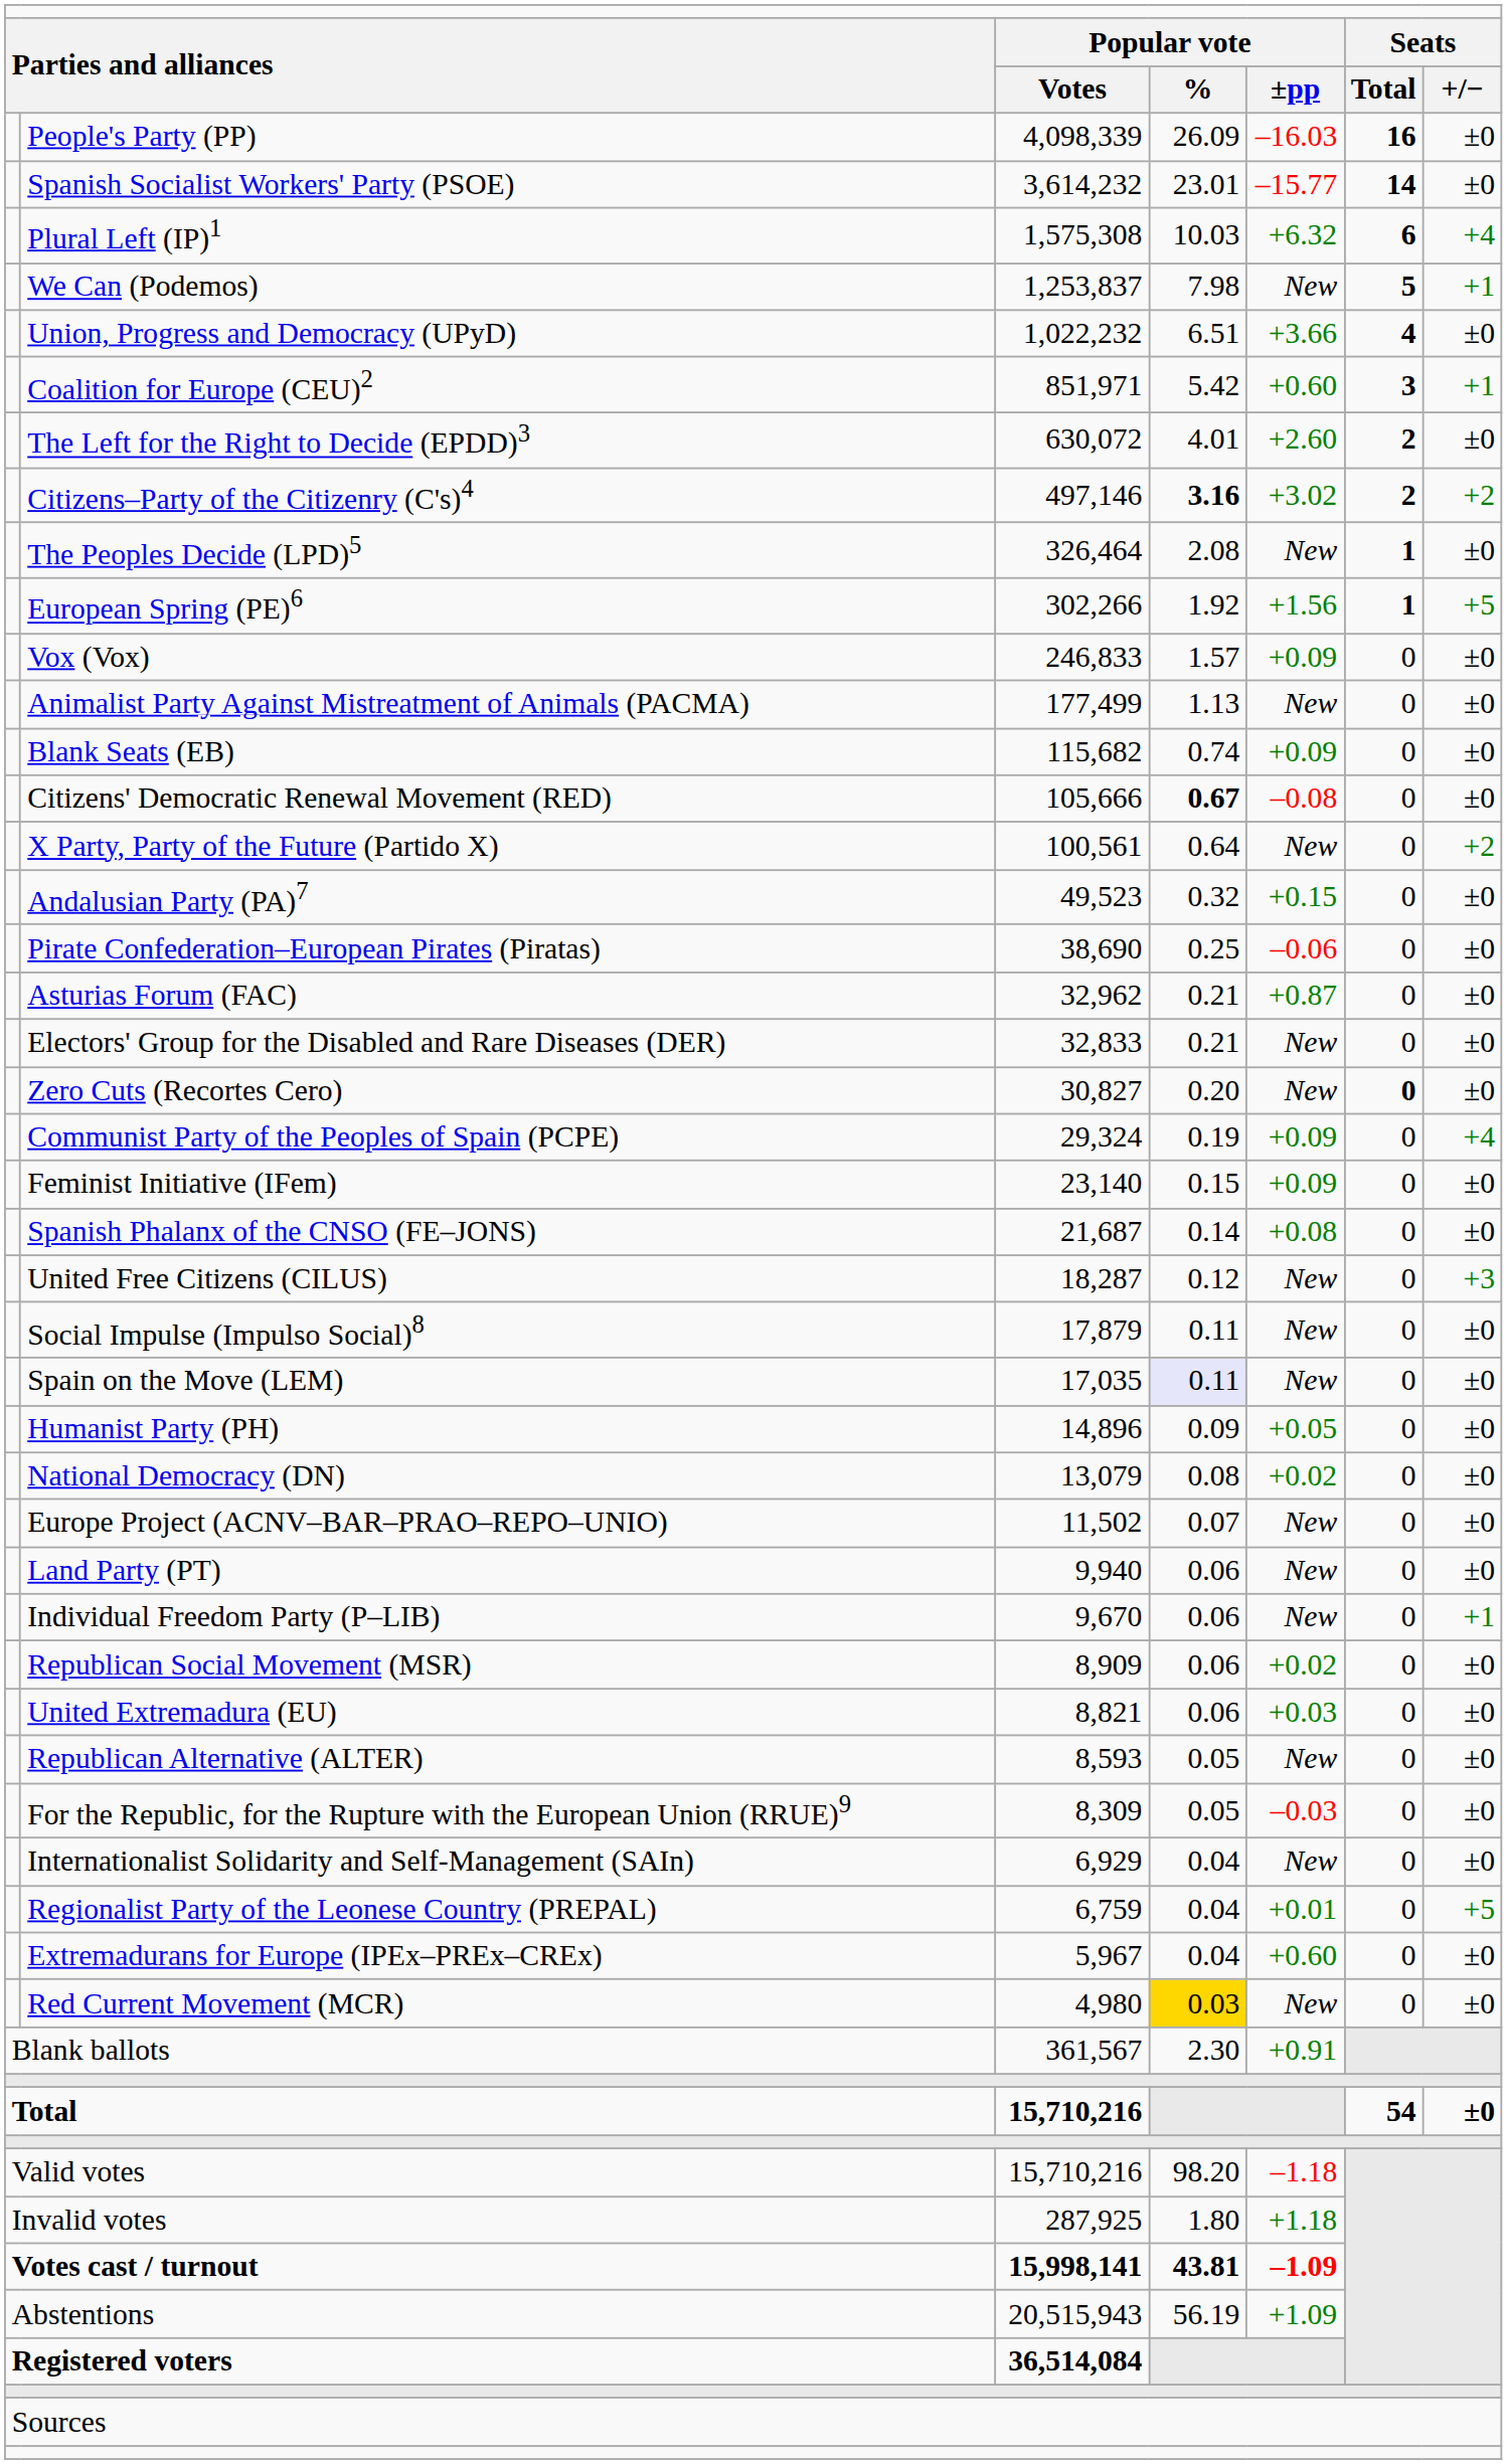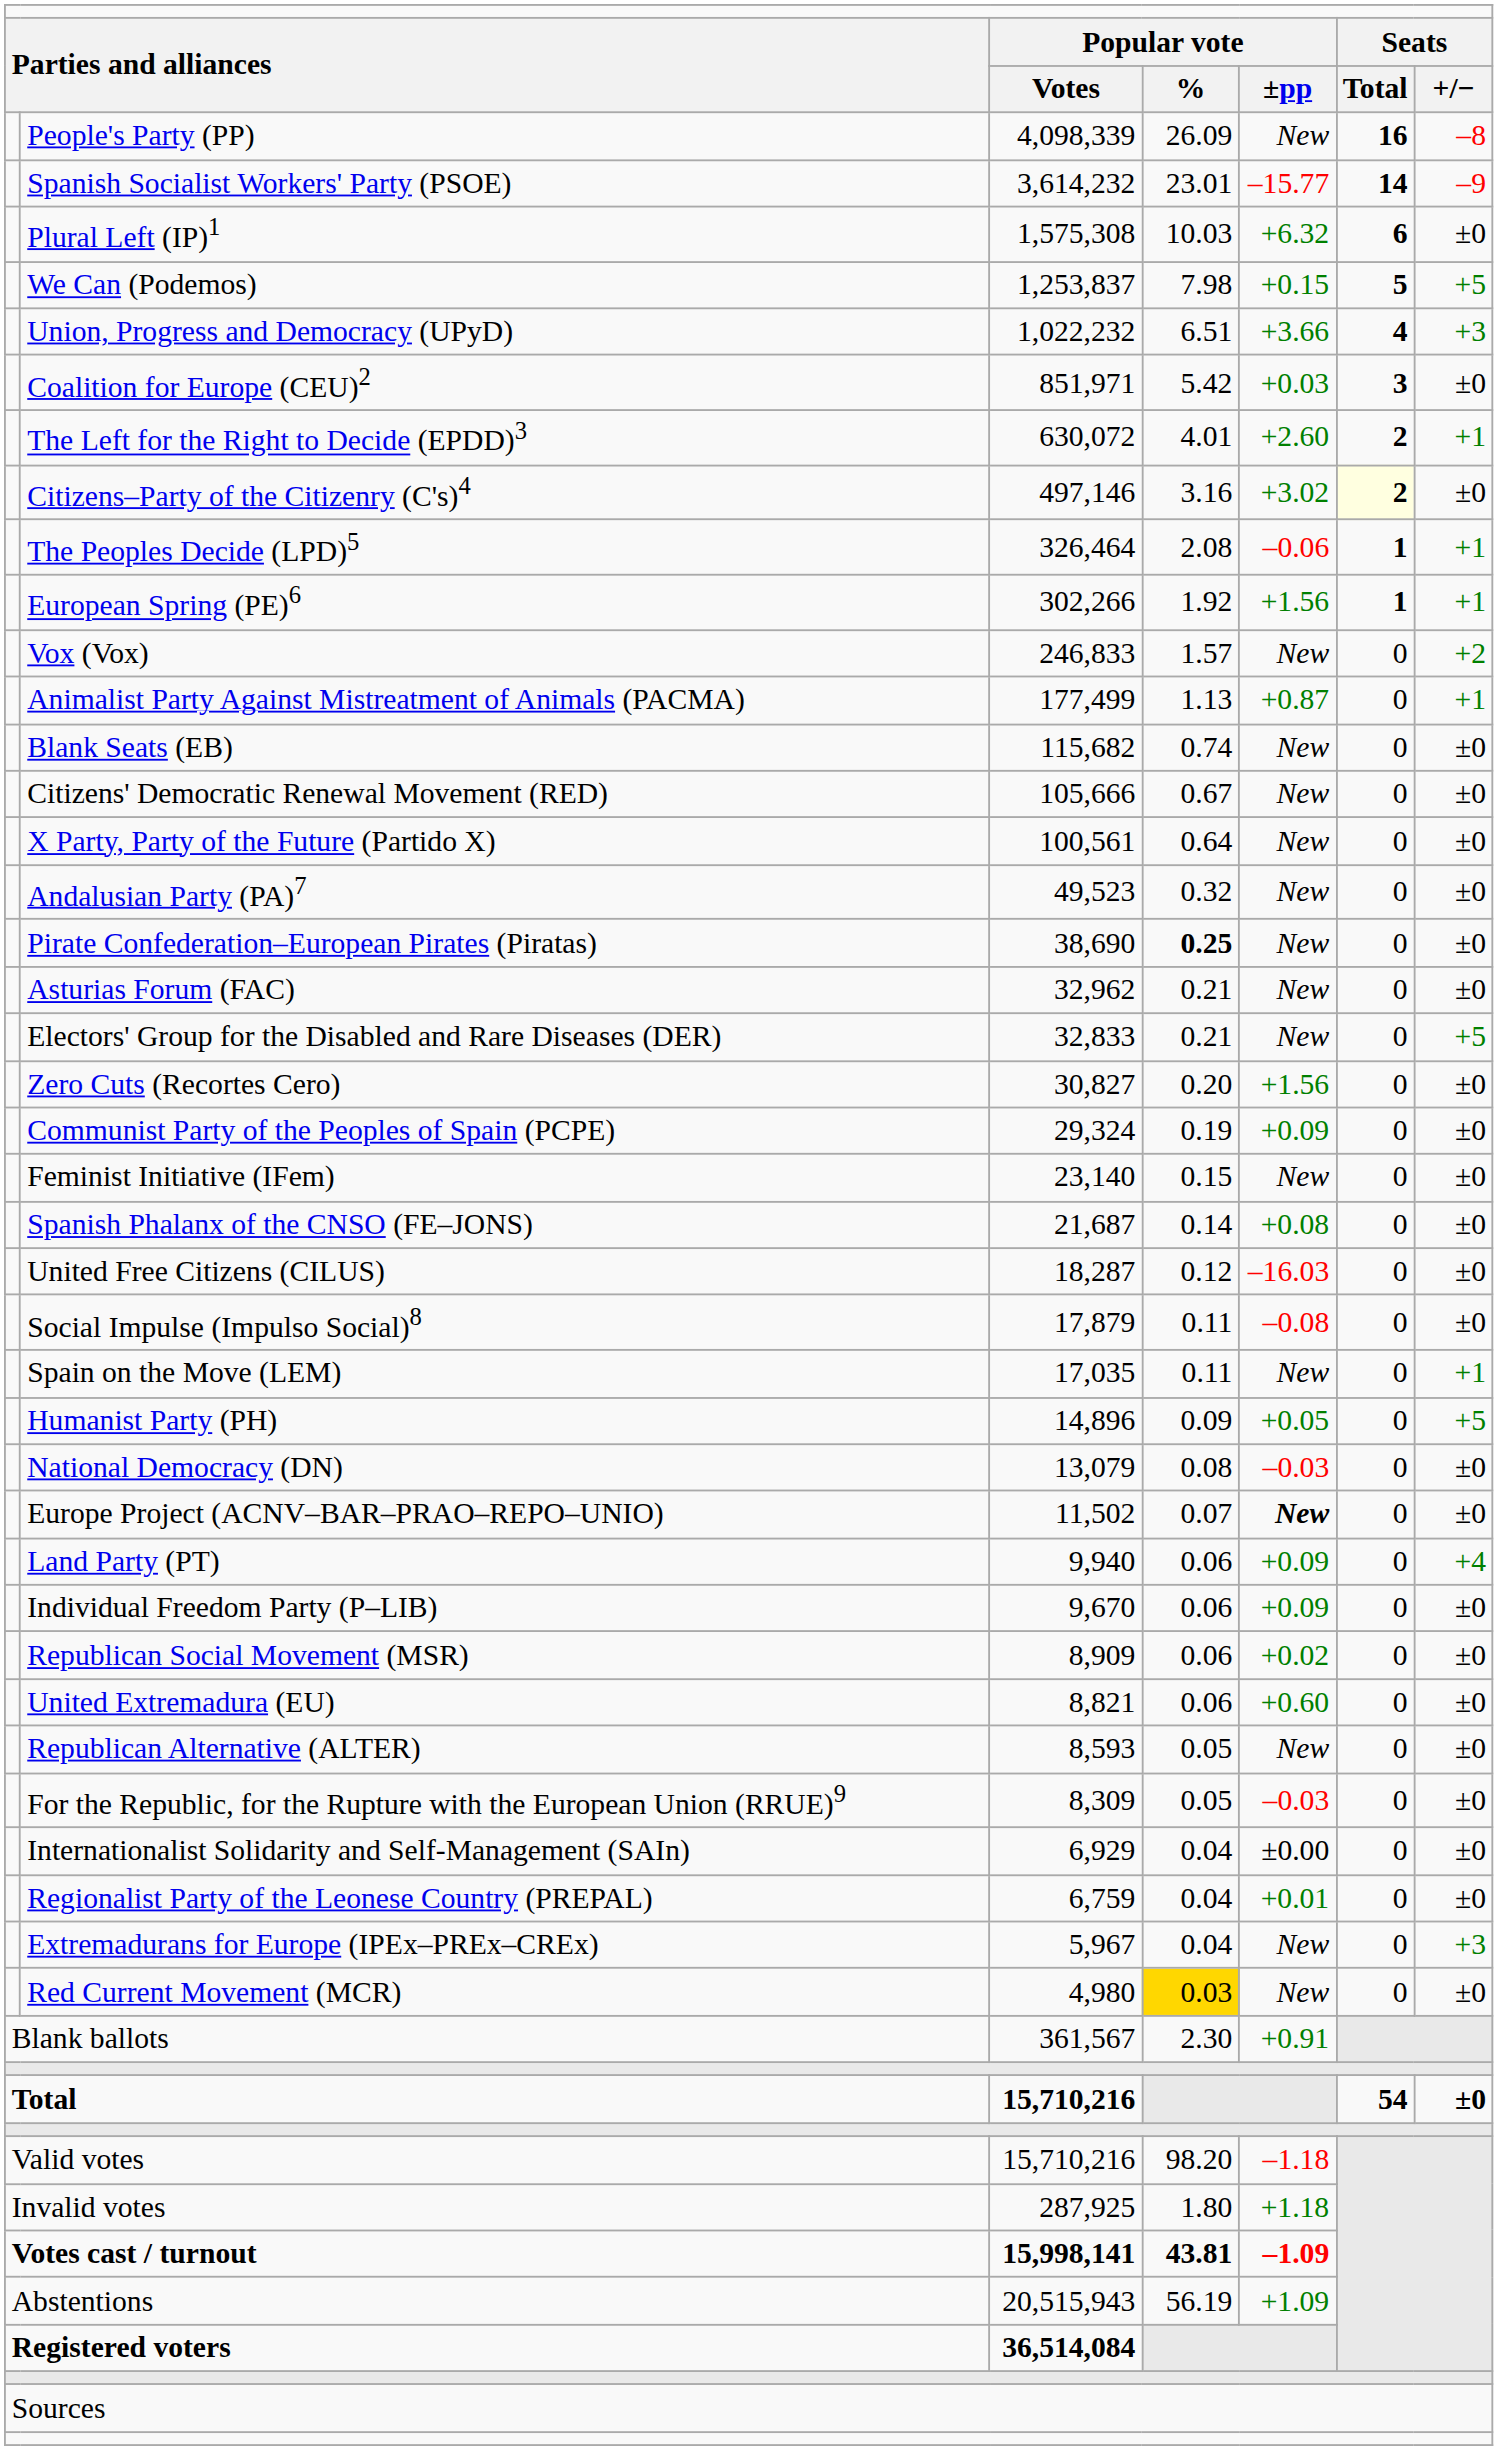People's Party (PP) | column 5: –16.03 -> New
People's Party (PP) | column 7: ±0 -> –8
Spanish Socialist Workers' Party (PSOE) | column 7: ±0 -> –9
Plural Left (IP)1 | column 7: +4 -> ±0
We Can (Podemos) | column 5: New -> +0.15
We Can (Podemos) | column 7: +1 -> +5
Union, Progress and Democracy (UPyD) | column 7: ±0 -> +3
Coalition for Europe (CEU)2 | column 5: +0.60 -> +0.03
Coalition for Europe (CEU)2 | column 7: +1 -> ±0
The Left for the Right to Decide (EPDD)3 | column 7: ±0 -> +1
Citizens–Party of the Citizenry (C's)4 | column 4: bold -> normal
Citizens–Party of the Citizenry (C's)4 | column 6: no background -> lightyellow background
Citizens–Party of the Citizenry (C's)4 | column 7: +2 -> ±0
The Peoples Decide (LPD)5 | column 5: New -> –0.06
The Peoples Decide (LPD)5 | column 7: ±0 -> +1
European Spring (PE)6 | column 7: +5 -> +1
Vox (Vox) | column 5: +0.09 -> New
Vox (Vox) | column 7: ±0 -> +2
Animalist Party Against Mistreatment of Animals (PACMA) | column 5: New -> +0.87
Animalist Party Against Mistreatment of Animals (PACMA) | column 7: ±0 -> +1
Blank Seats (EB) | column 5: +0.09 -> New
Citizens' Democratic Renewal Movement (RED) | column 4: bold -> normal
Citizens' Democratic Renewal Movement (RED) | column 5: –0.08 -> New
X Party, Party of the Future (Partido X) | column 7: +2 -> ±0
Andalusian Party (PA)7 | column 5: +0.15 -> New
Pirate Confederation–European Pirates (Piratas) | column 4: normal -> bold
Pirate Confederation–European Pirates (Piratas) | column 5: –0.06 -> New
Asturias Forum (FAC) | column 5: +0.87 -> New
Electors' Group for the Disabled and Rare Diseases (DER) | column 7: ±0 -> +5
Zero Cuts (Recortes Cero) | column 5: New -> +1.56
Zero Cuts (Recortes Cero) | column 6: bold -> normal
Communist Party of the Peoples of Spain (PCPE) | column 7: +4 -> ±0
Feminist Initiative (IFem) | column 5: +0.09 -> New
United Free Citizens (CILUS) | column 5: New -> –16.03
United Free Citizens (CILUS) | column 7: +3 -> ±0
Social Impulse (Impulso Social)8 | column 5: New -> –0.08
Spain on the Move (LEM) | column 4: lavender background -> no background
Spain on the Move (LEM) | column 7: ±0 -> +1
Humanist Party (PH) | column 7: ±0 -> +5
National Democracy (DN) | column 5: +0.02 -> –0.03
Europe Project (ACNV–BAR–PRAO–REPO–UNIO) | column 5: normal -> bold
Land Party (PT) | column 5: New -> +0.09
Land Party (PT) | column 7: ±0 -> +4
Individual Freedom Party (P–LIB) | column 5: New -> +0.09
Individual Freedom Party (P–LIB) | column 7: +1 -> ±0
United Extremadura (EU) | column 5: +0.03 -> +0.60
Internationalist Solidarity and Self-Management (SAIn) | column 5: New -> ±0.00
Regionalist Party of the Leonese Country (PREPAL) | column 7: +5 -> ±0
Extremadurans for Europe (IPEx–PREx–CREx) | column 5: +0.60 -> New
Extremadurans for Europe (IPEx–PREx–CREx) | column 7: ±0 -> +3
